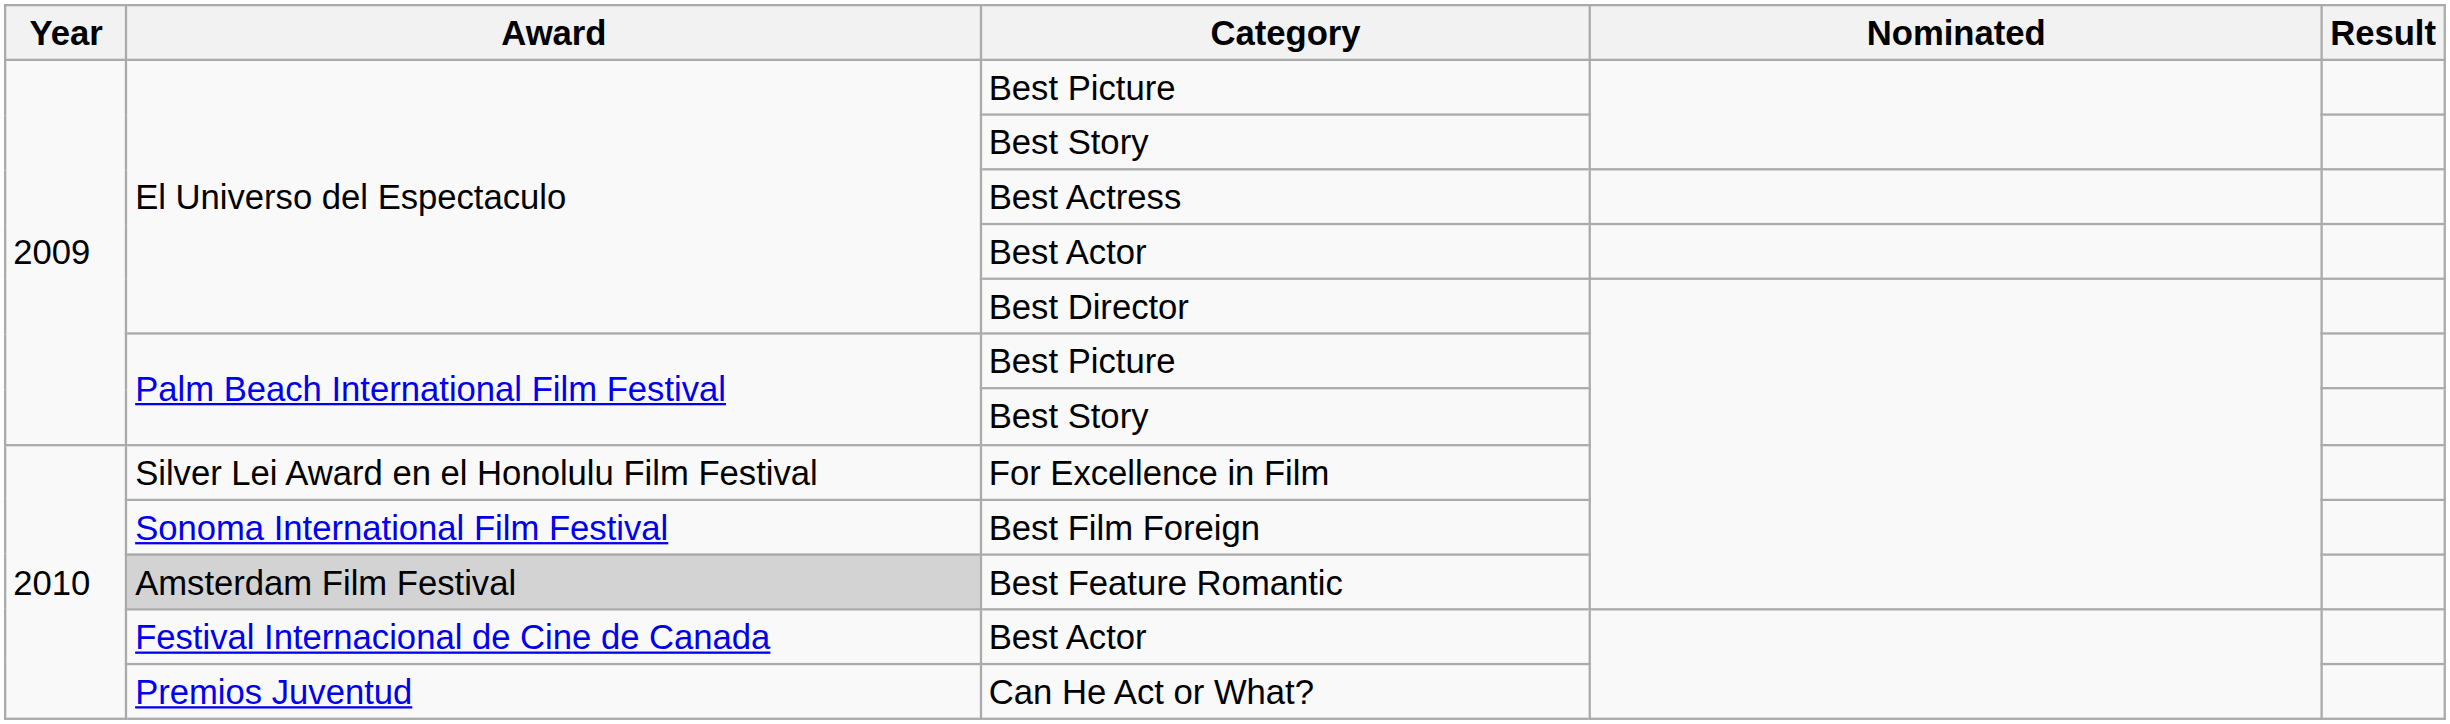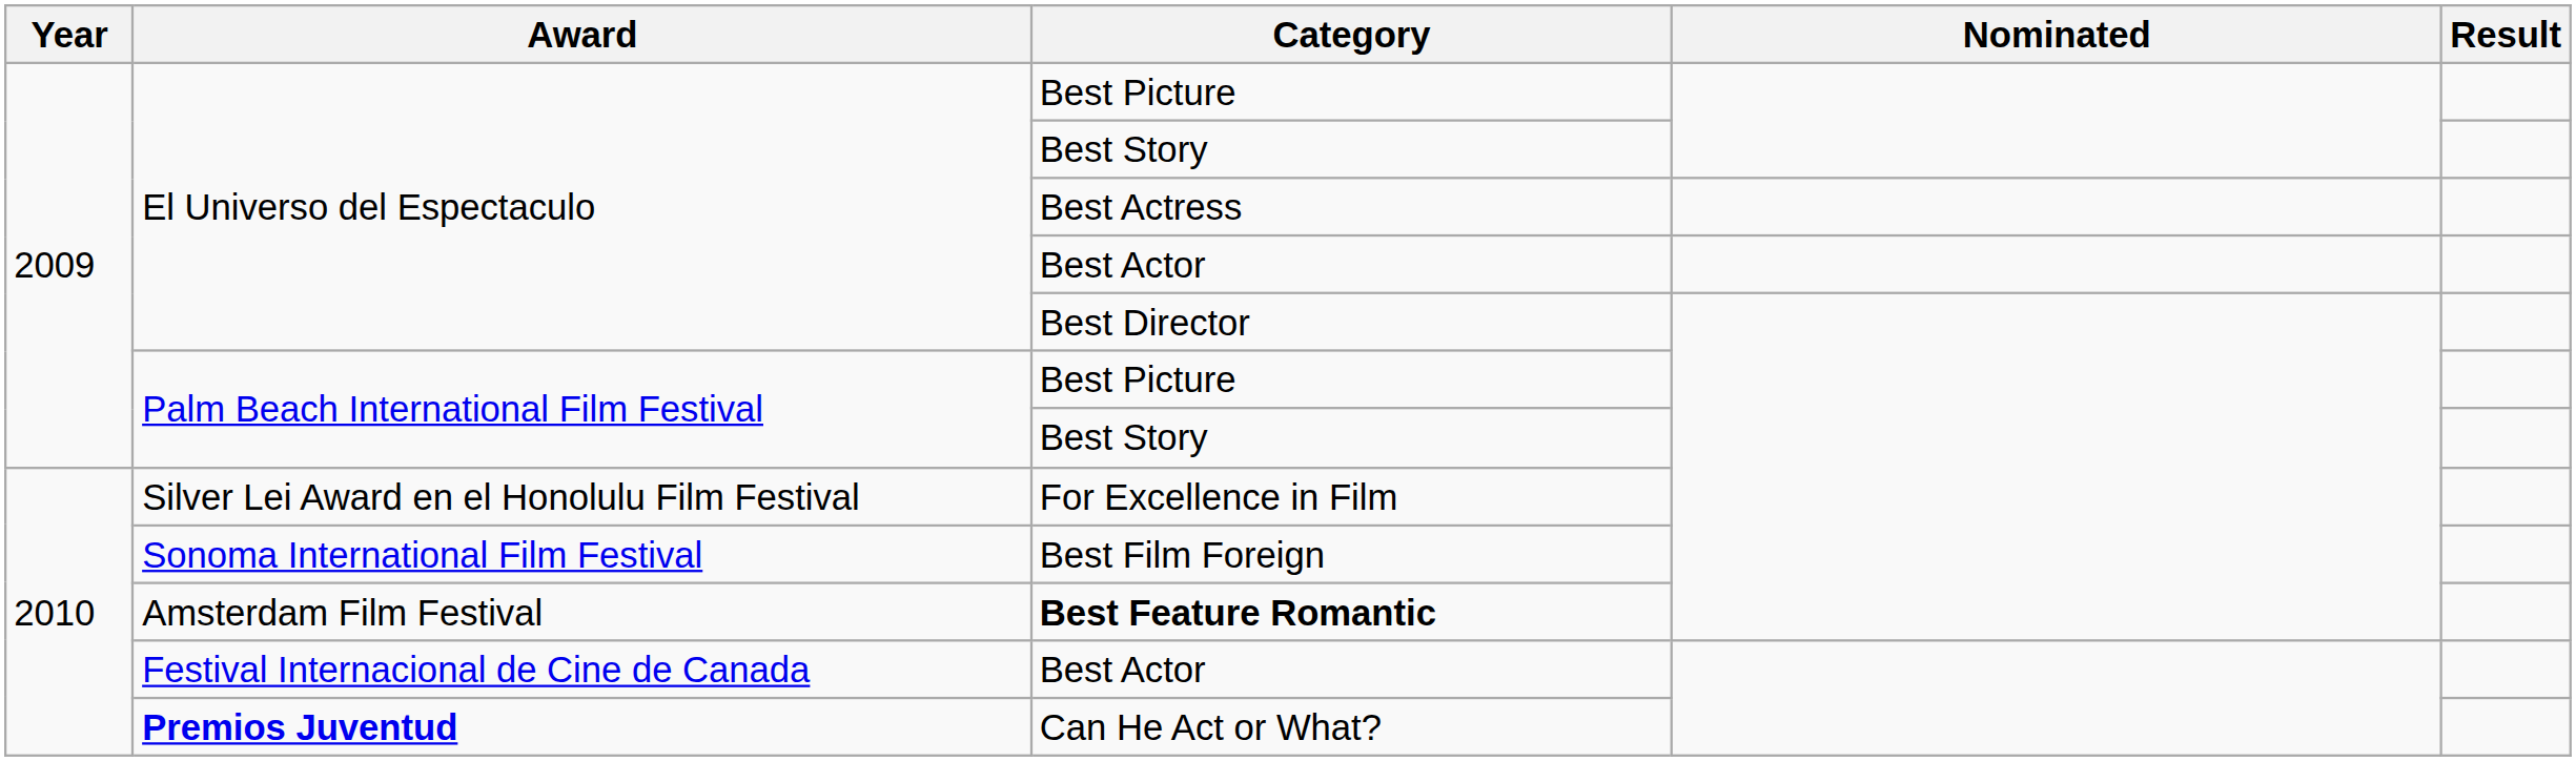Best Feature Romantic | Award: lightgrey background -> no background
Best Feature Romantic | Category: normal -> bold
Can He Act or What? | Award: normal -> bold
